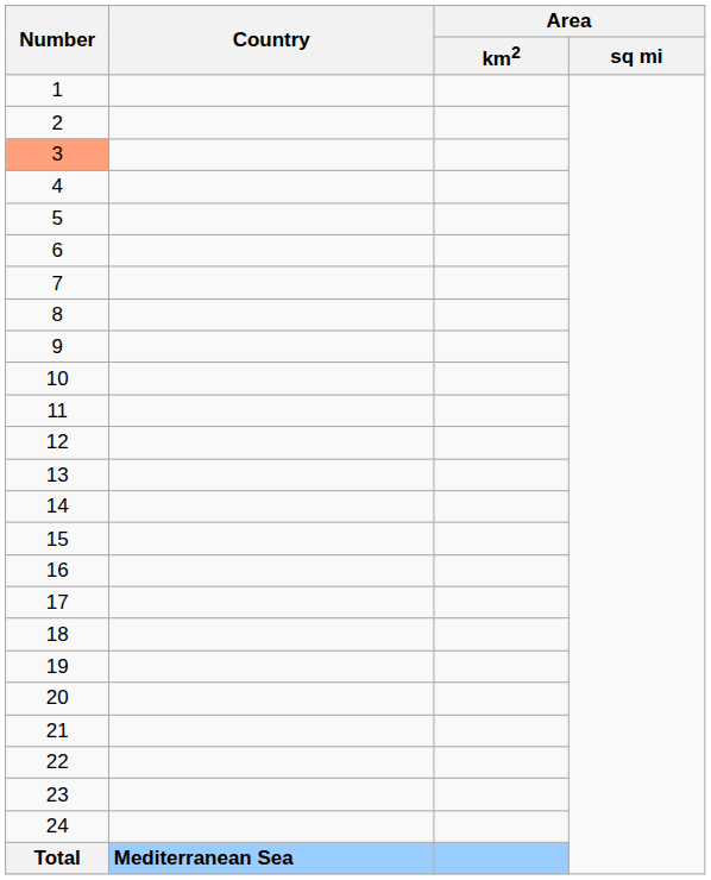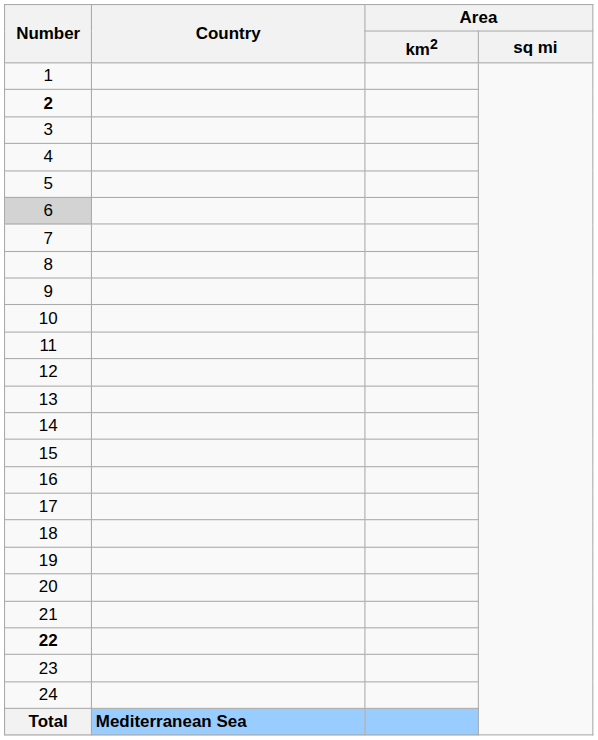2 | Number: normal -> bold
3 | Number: lightsalmon background -> no background
6 | Number: no background -> lightgrey background
22 | Number: normal -> bold
